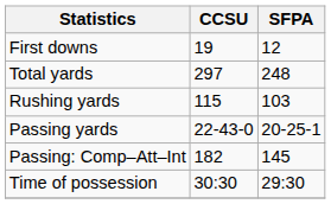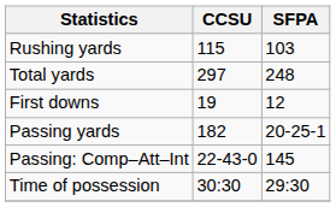rows swapped: First downs <-> Rushing yards
Passing yards | CCSU: 22-43-0 -> 182
Passing: Comp–Att–Int | CCSU: 182 -> 22-43-0
